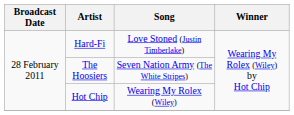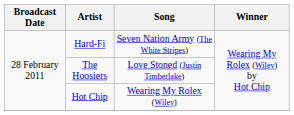Hard-Fi | Song: Love Stoned (Justin Timberlake) -> Seven Nation Army (The White Stripes)
The Hoosiers | Song: Seven Nation Army (The White Stripes) -> Love Stoned (Justin Timberlake)
